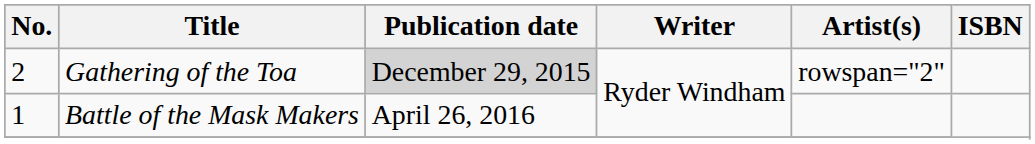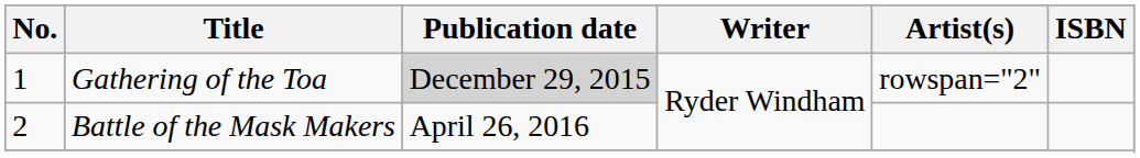Gathering of the Toa | No.: 2 -> 1
Battle of the Mask Makers | No.: 1 -> 2
